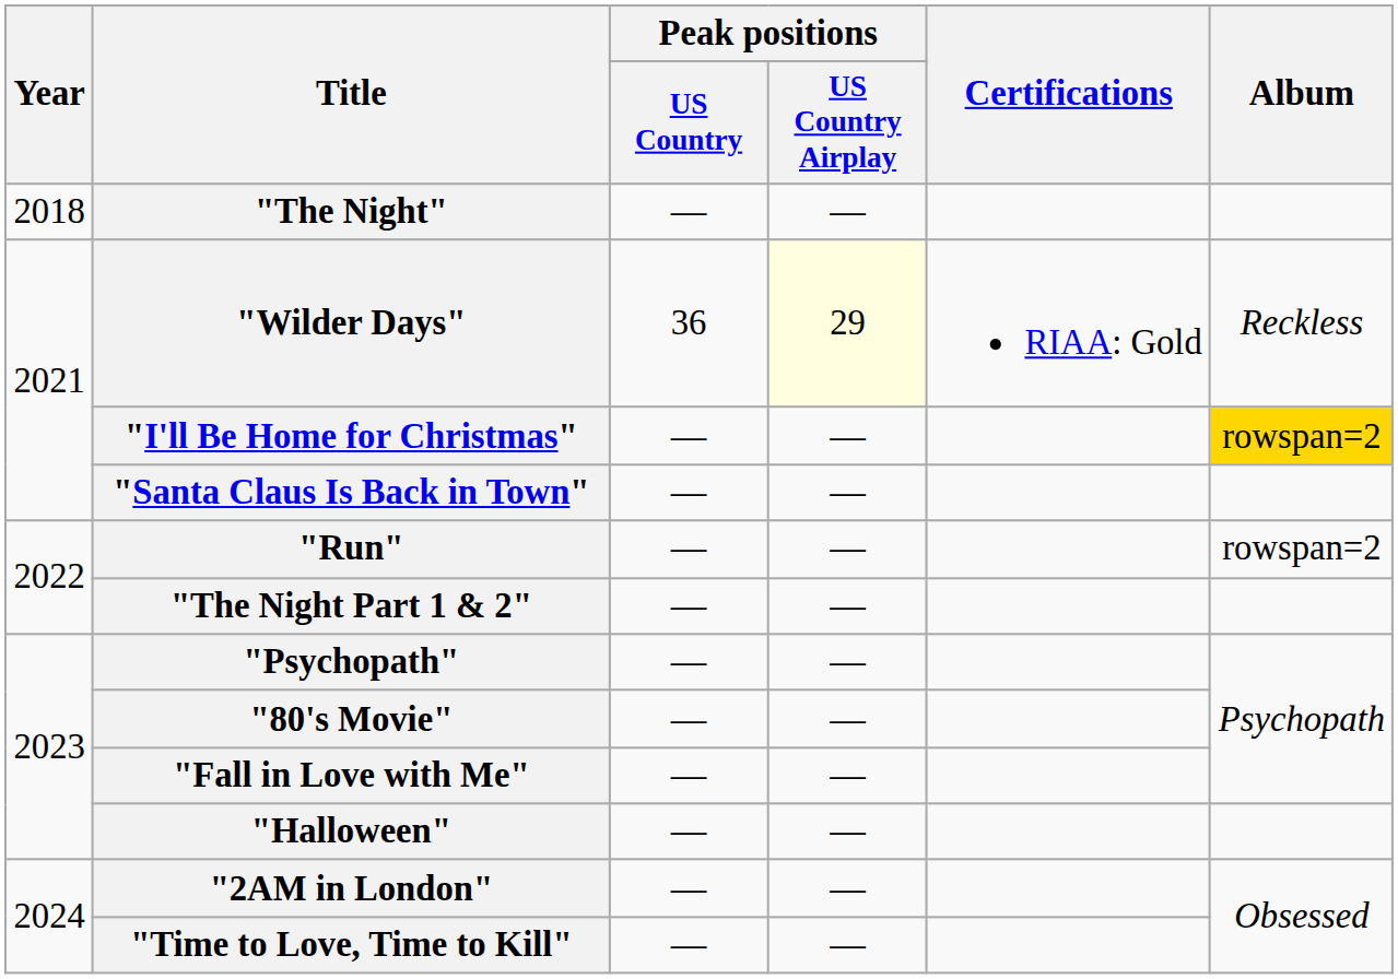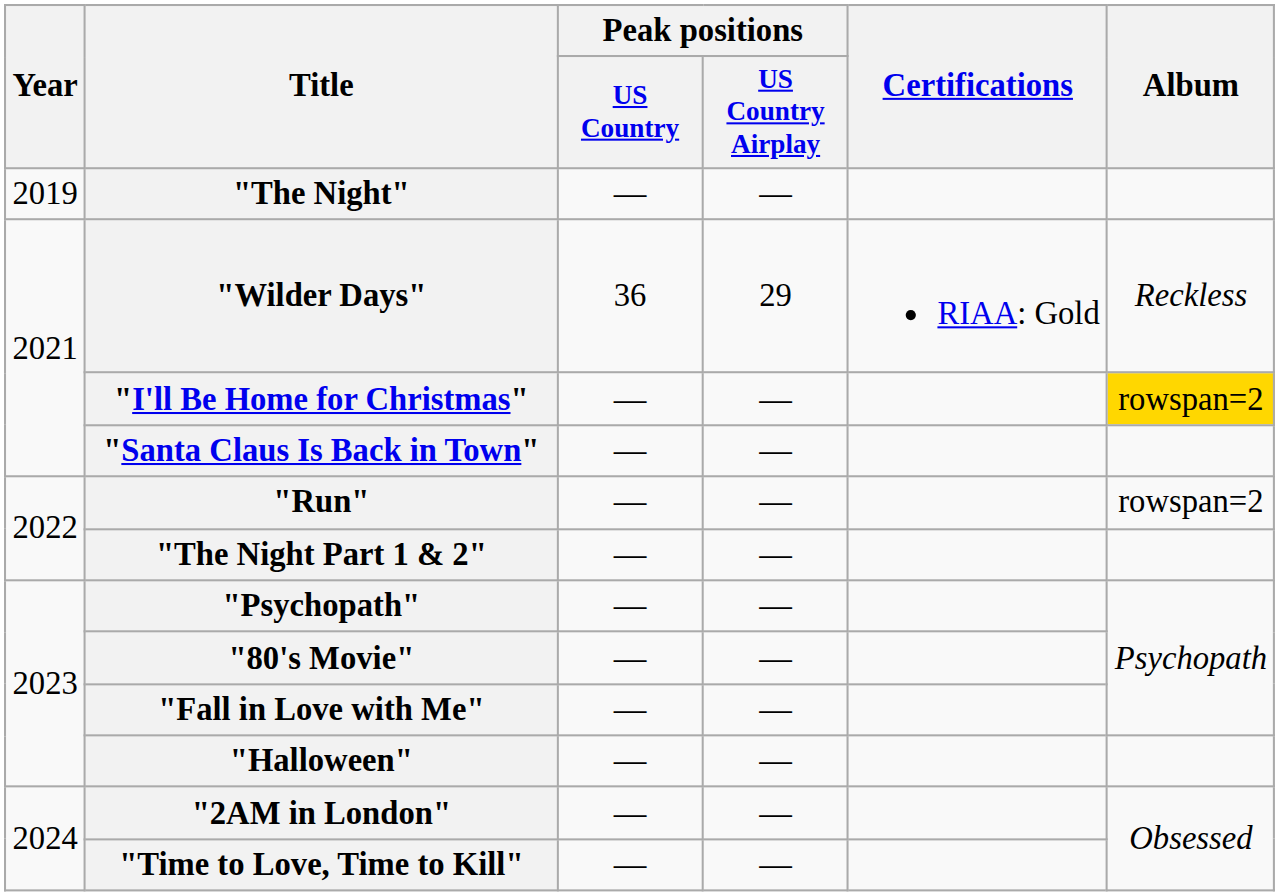"The Night" | Year: 2018 -> 2019
"Wilder Days" | Peak positions / US Country Airplay: lightyellow background -> no background
